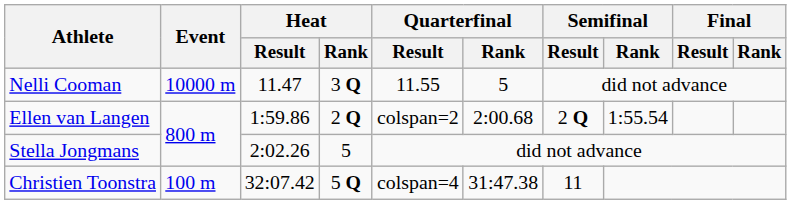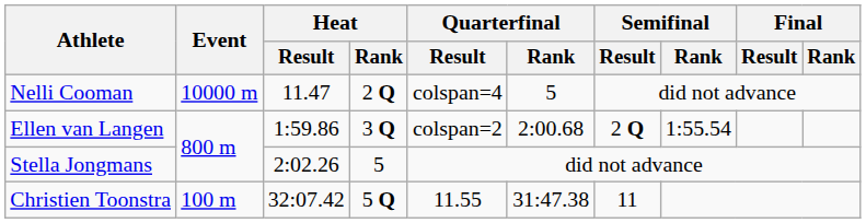Nelli Cooman | Heat / Rank: 3 Q -> 2 Q
Nelli Cooman | Quarterfinal / Result: 11.55 -> colspan=4
Ellen van Langen | Heat / Rank: 2 Q -> 3 Q
Christien Toonstra | Quarterfinal / Result: colspan=4 -> 11.55
